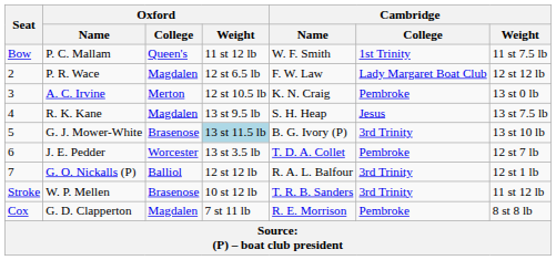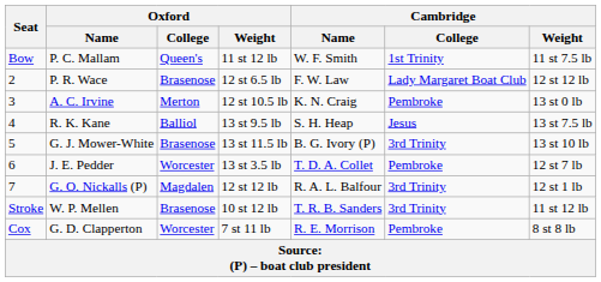P. R. Wace | Oxford / College: Magdalen -> Brasenose
R. K. Kane | Oxford / College: Magdalen -> Balliol
G. J. Mower-White | Oxford / Weight: lightblue background -> no background
G. O. Nickalls (P) | Oxford / College: Balliol -> Magdalen
G. D. Clapperton | Oxford / College: Magdalen -> Worcester
